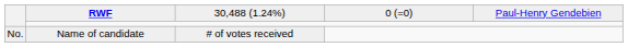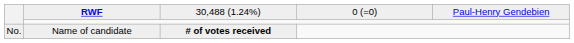No. | column 3: normal -> bold
